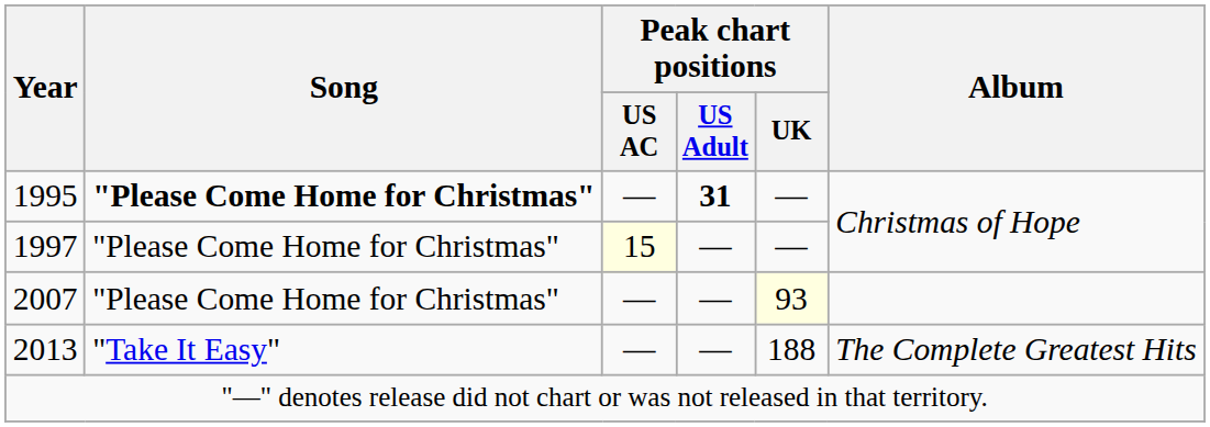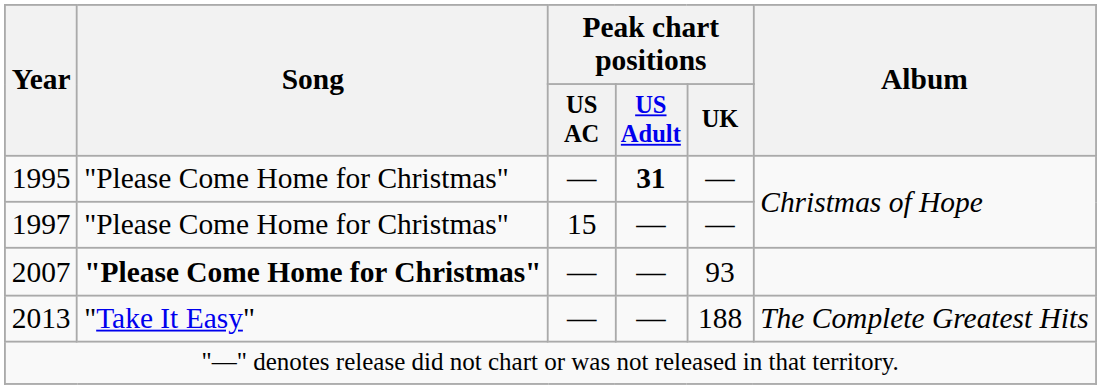1995 | Song: bold -> normal
1997 | Peak chart positions / US AC: lightyellow background -> no background
2007 | Song: normal -> bold
2007 | Peak chart positions / UK: lightyellow background -> no background
